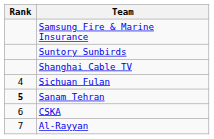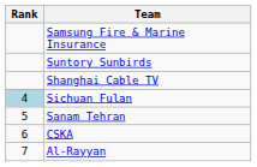Sichuan Fulan | Rank: no background -> lightblue background
Sanam Tehran | Rank: bold -> normal
